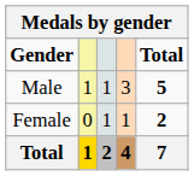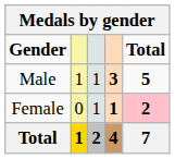Male | column 4: normal -> bold
Female | column 4: normal -> bold
Female | Total: no background -> pink background
